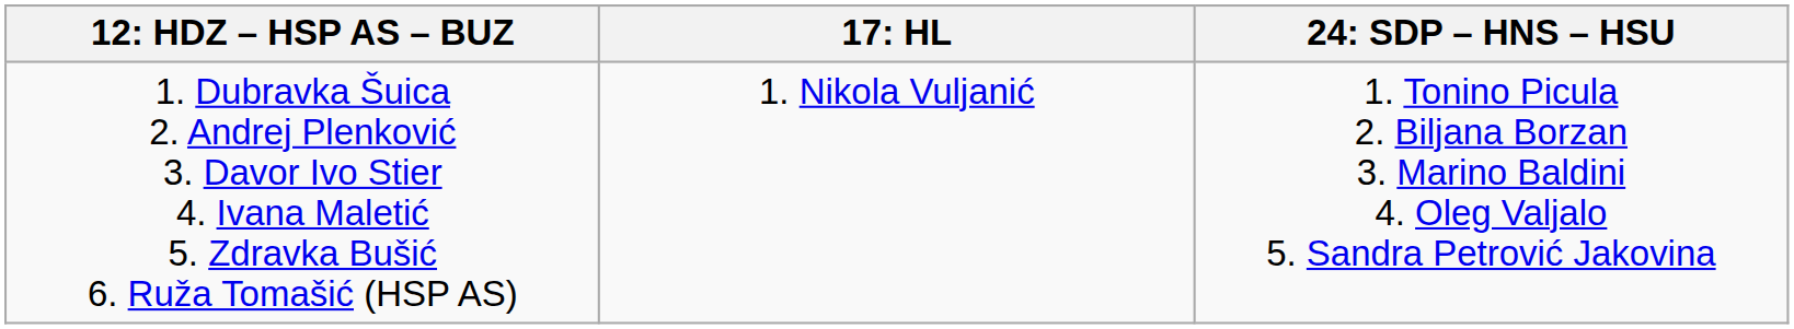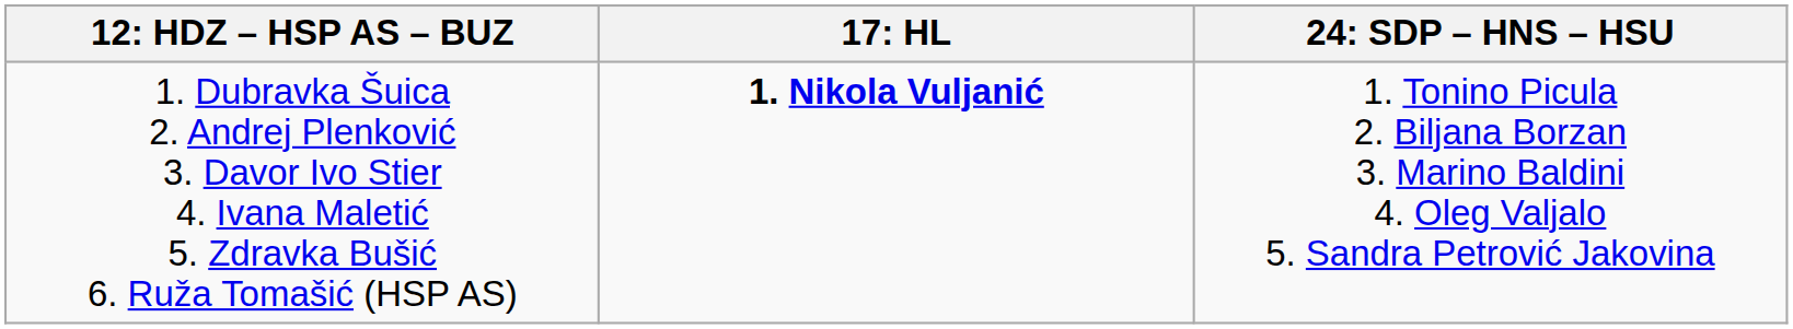row 2 | column 2: normal -> bold
